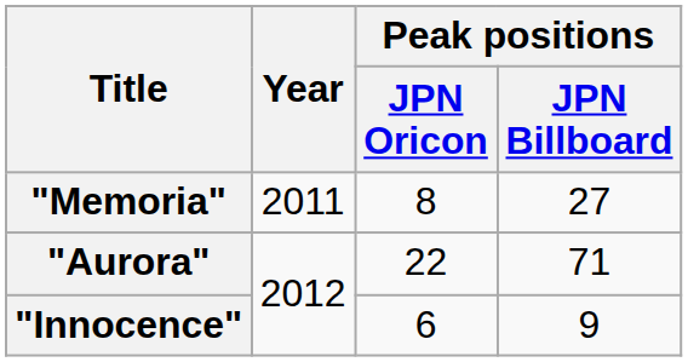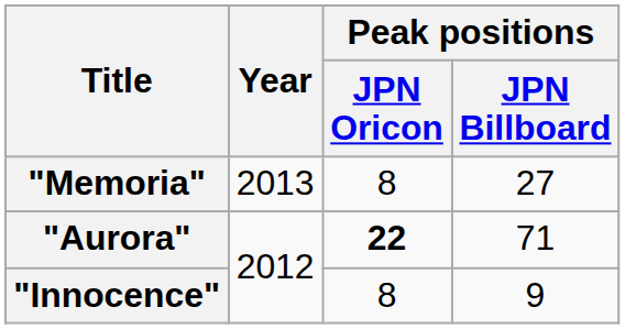"Memoria" | Year: 2011 -> 2013
"Aurora" | Peak positions / JPN Oricon: normal -> bold
"Innocence" | Peak positions / JPN Oricon: 6 -> 8
